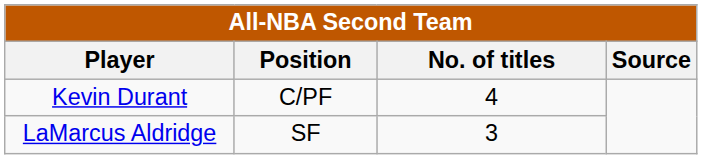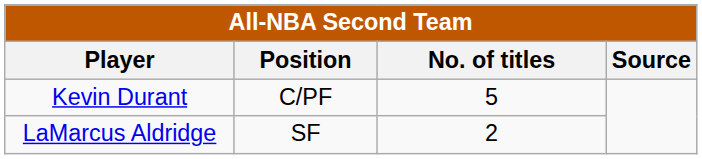Kevin Durant | No. of titles: 4 -> 5
LaMarcus Aldridge | No. of titles: 3 -> 2
